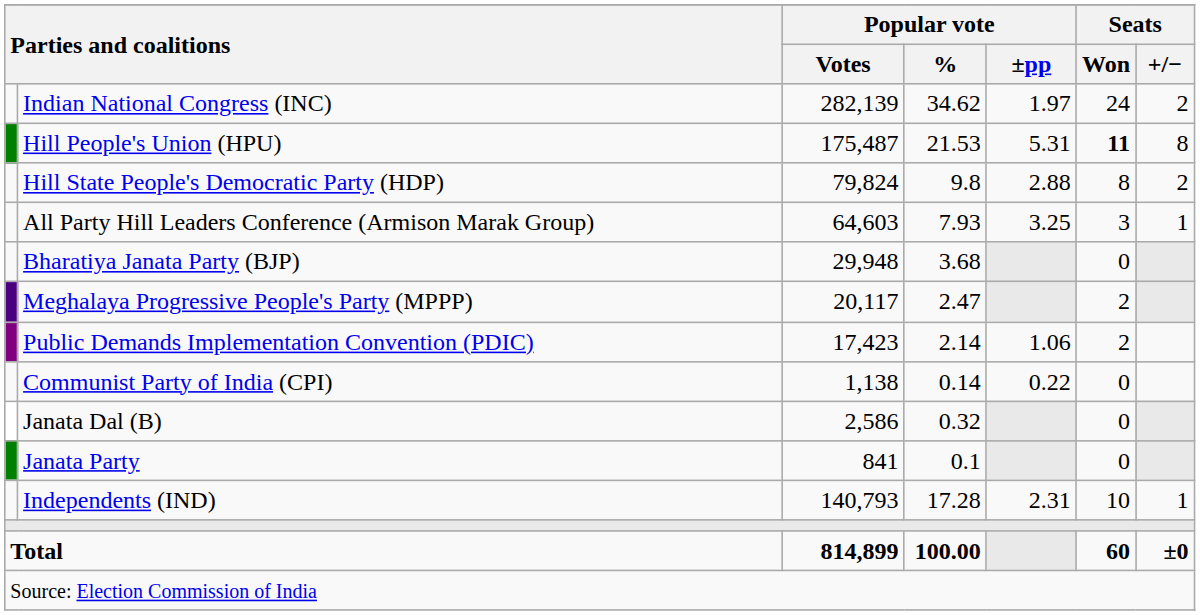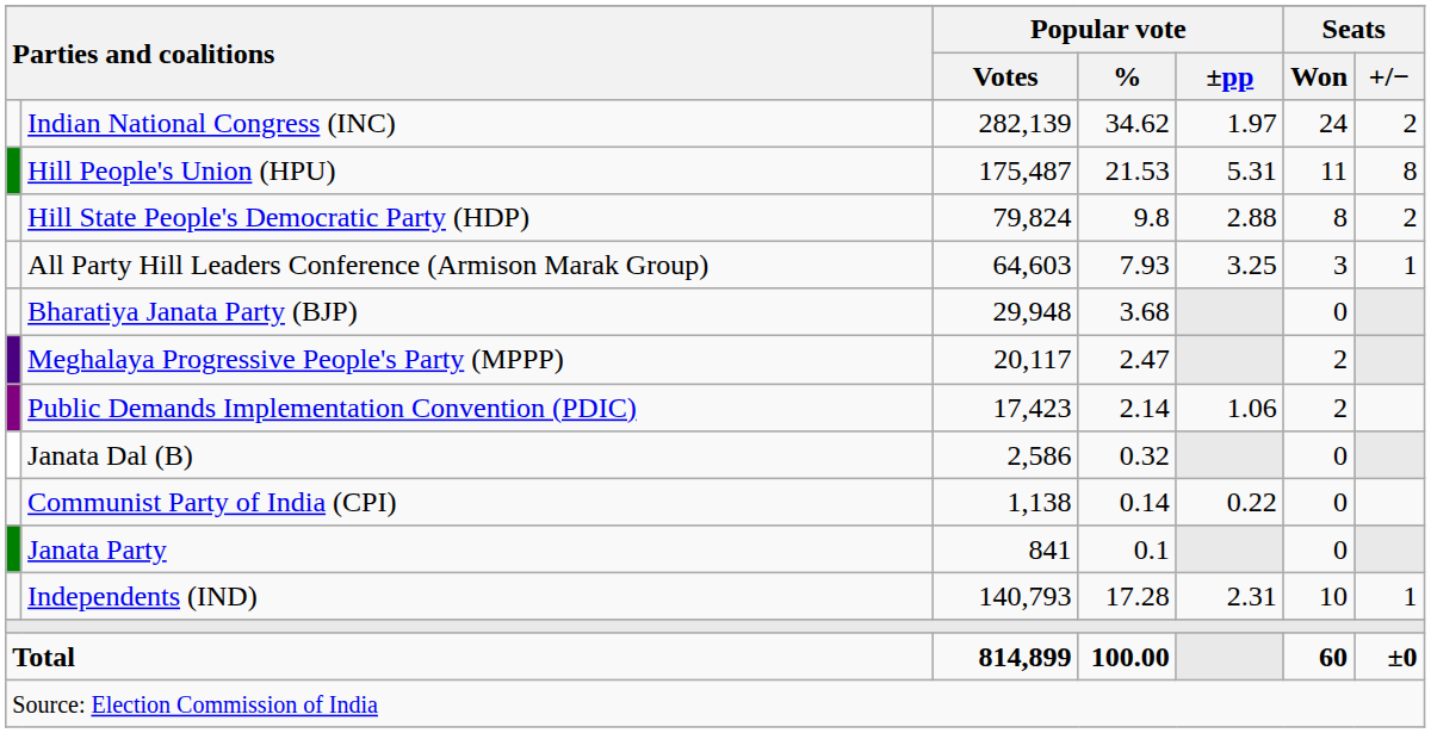Hill People's Union (HPU) | Seats / Won: bold -> normal
rows swapped: Janata Dal (B) <-> Communist Party of India (CPI)
